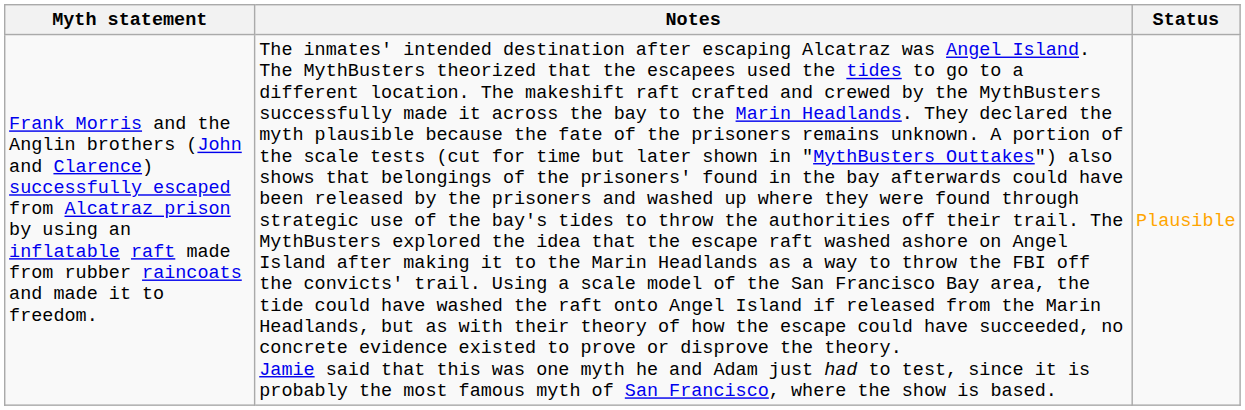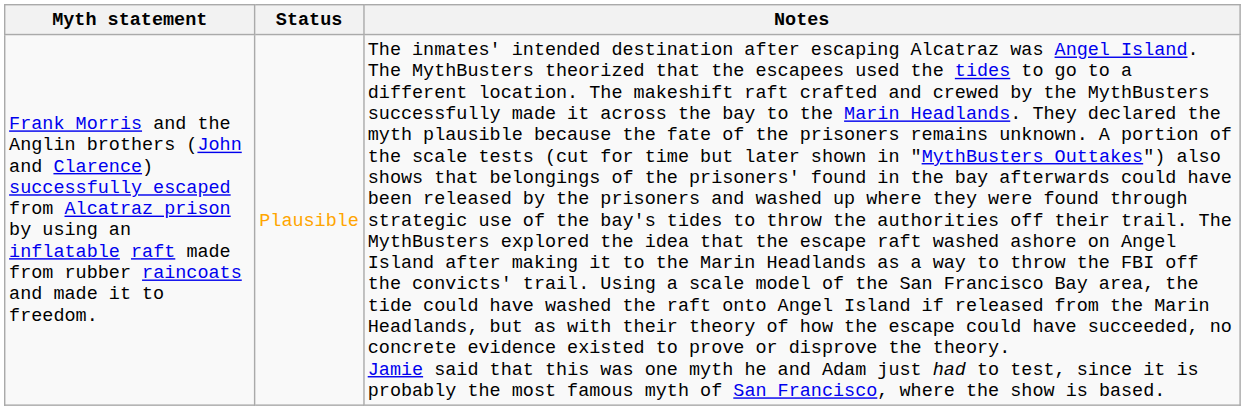columns swapped: Status <-> Notes
